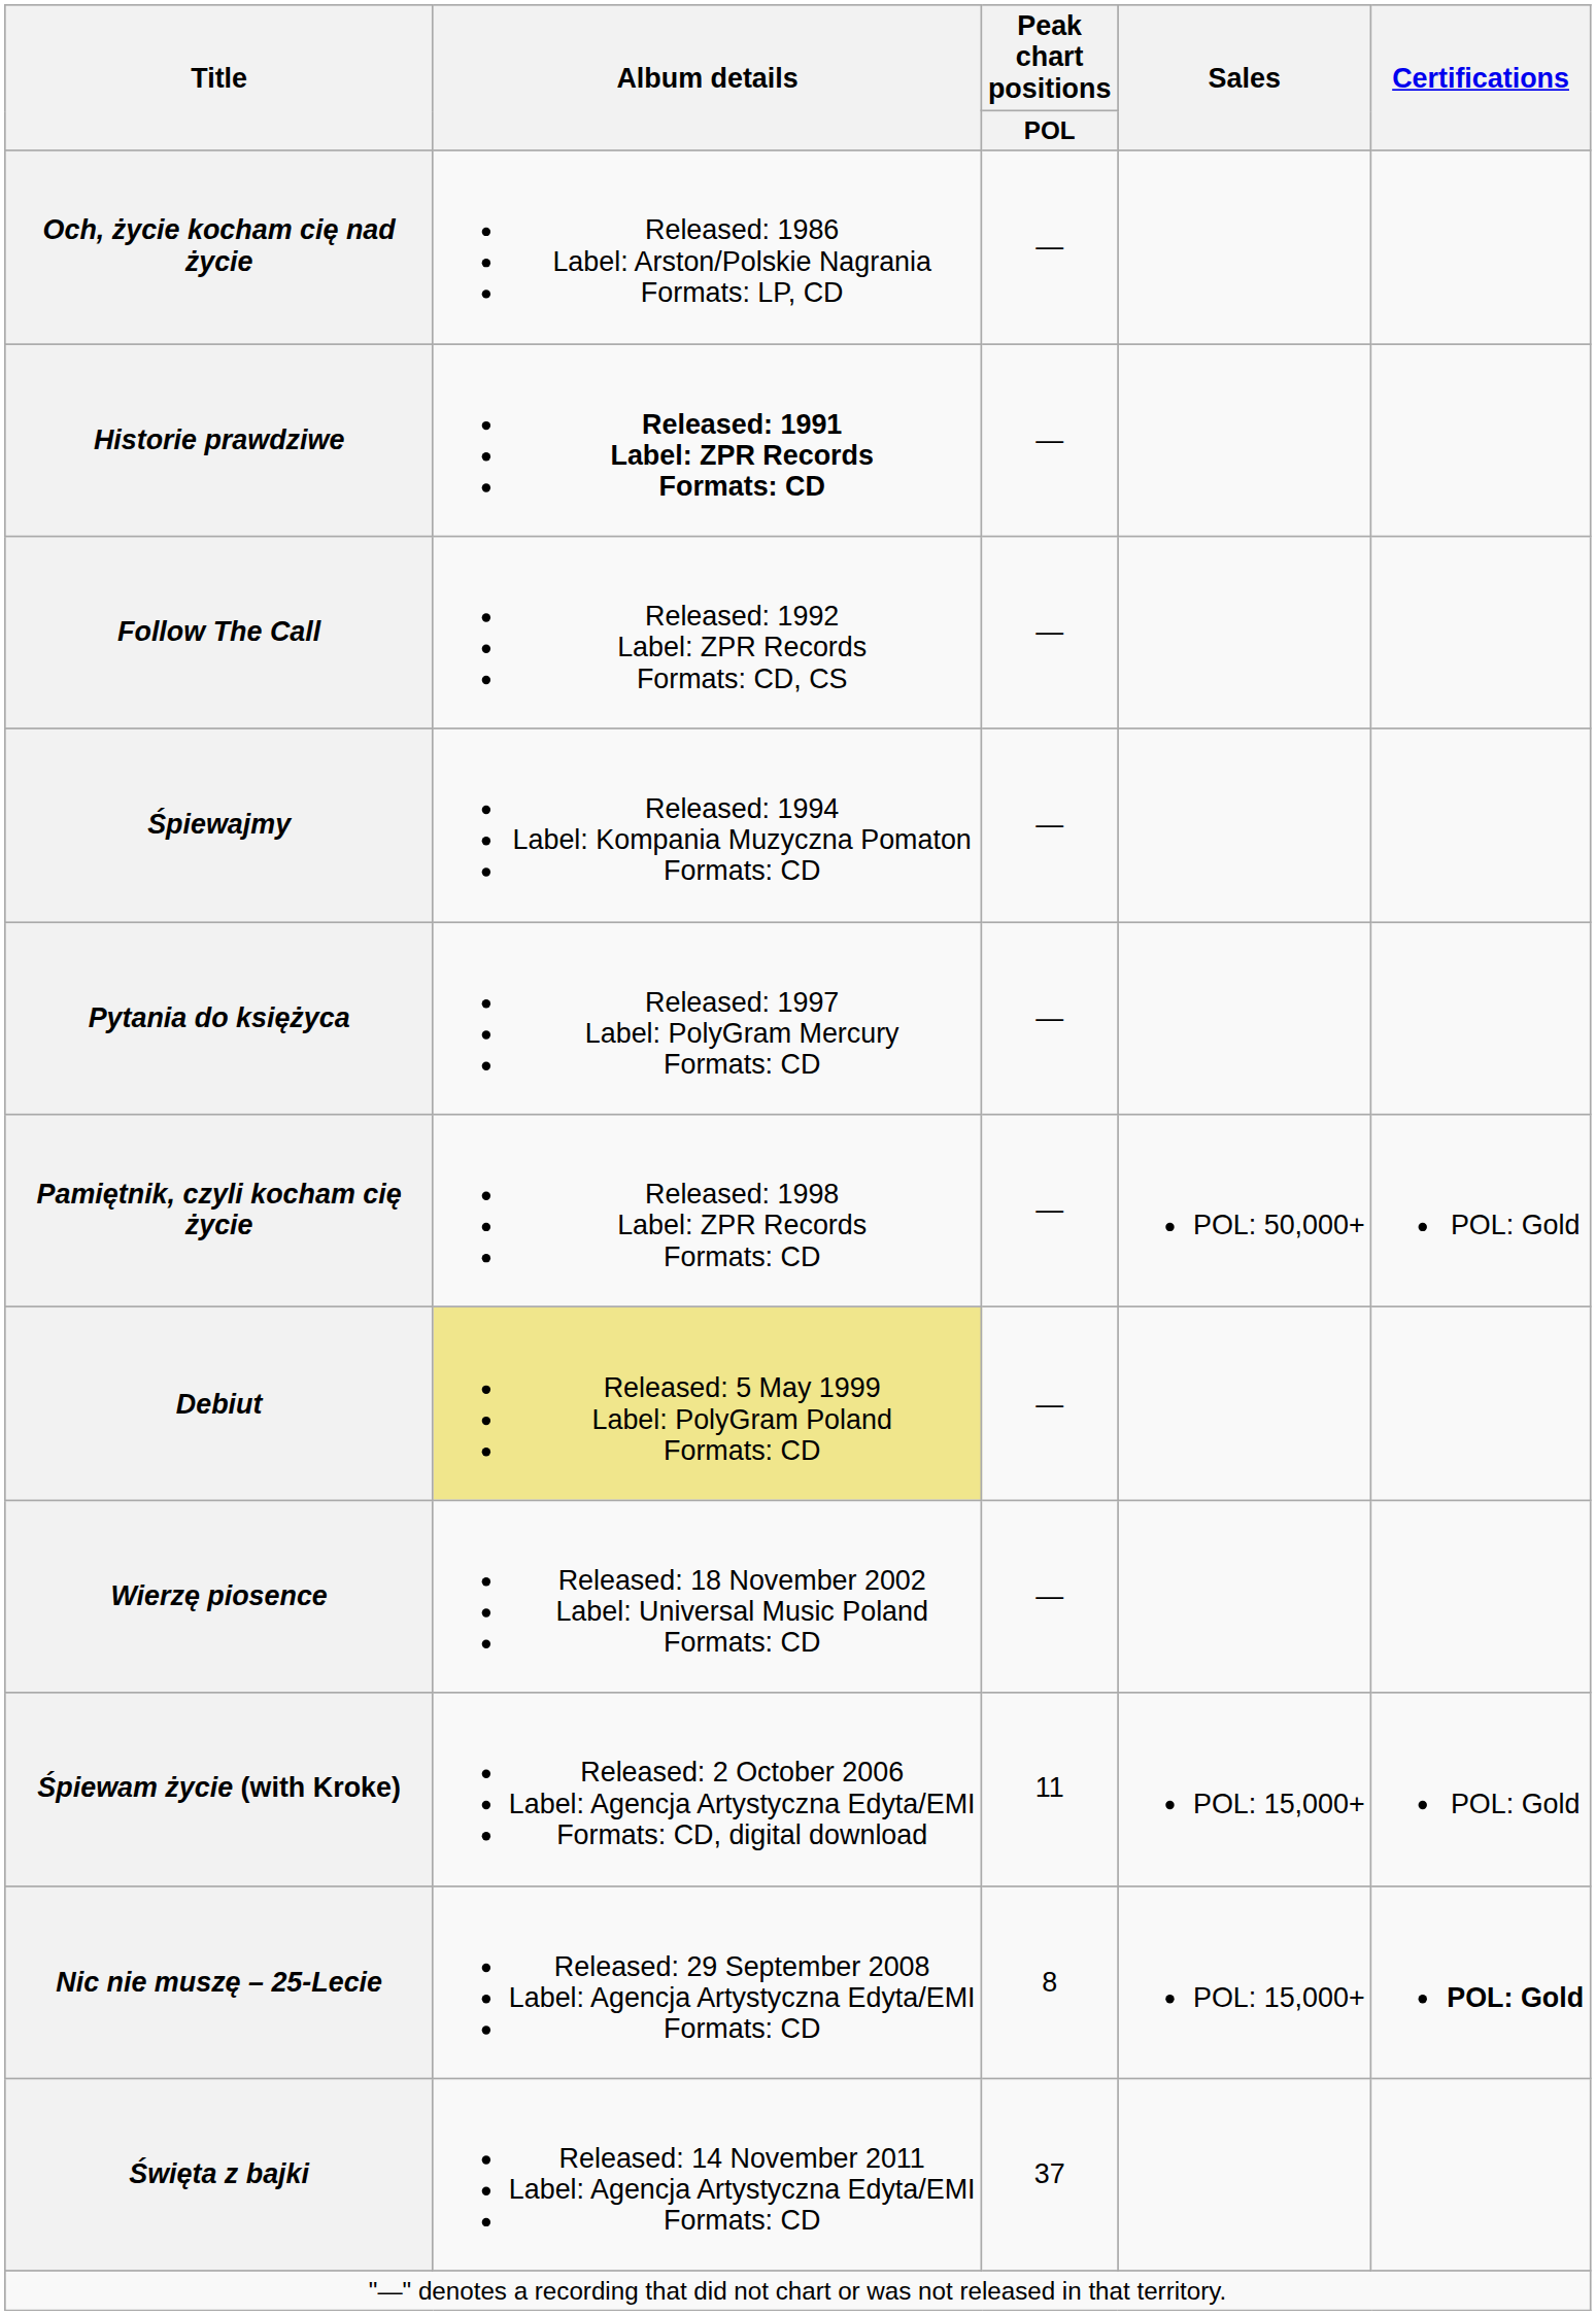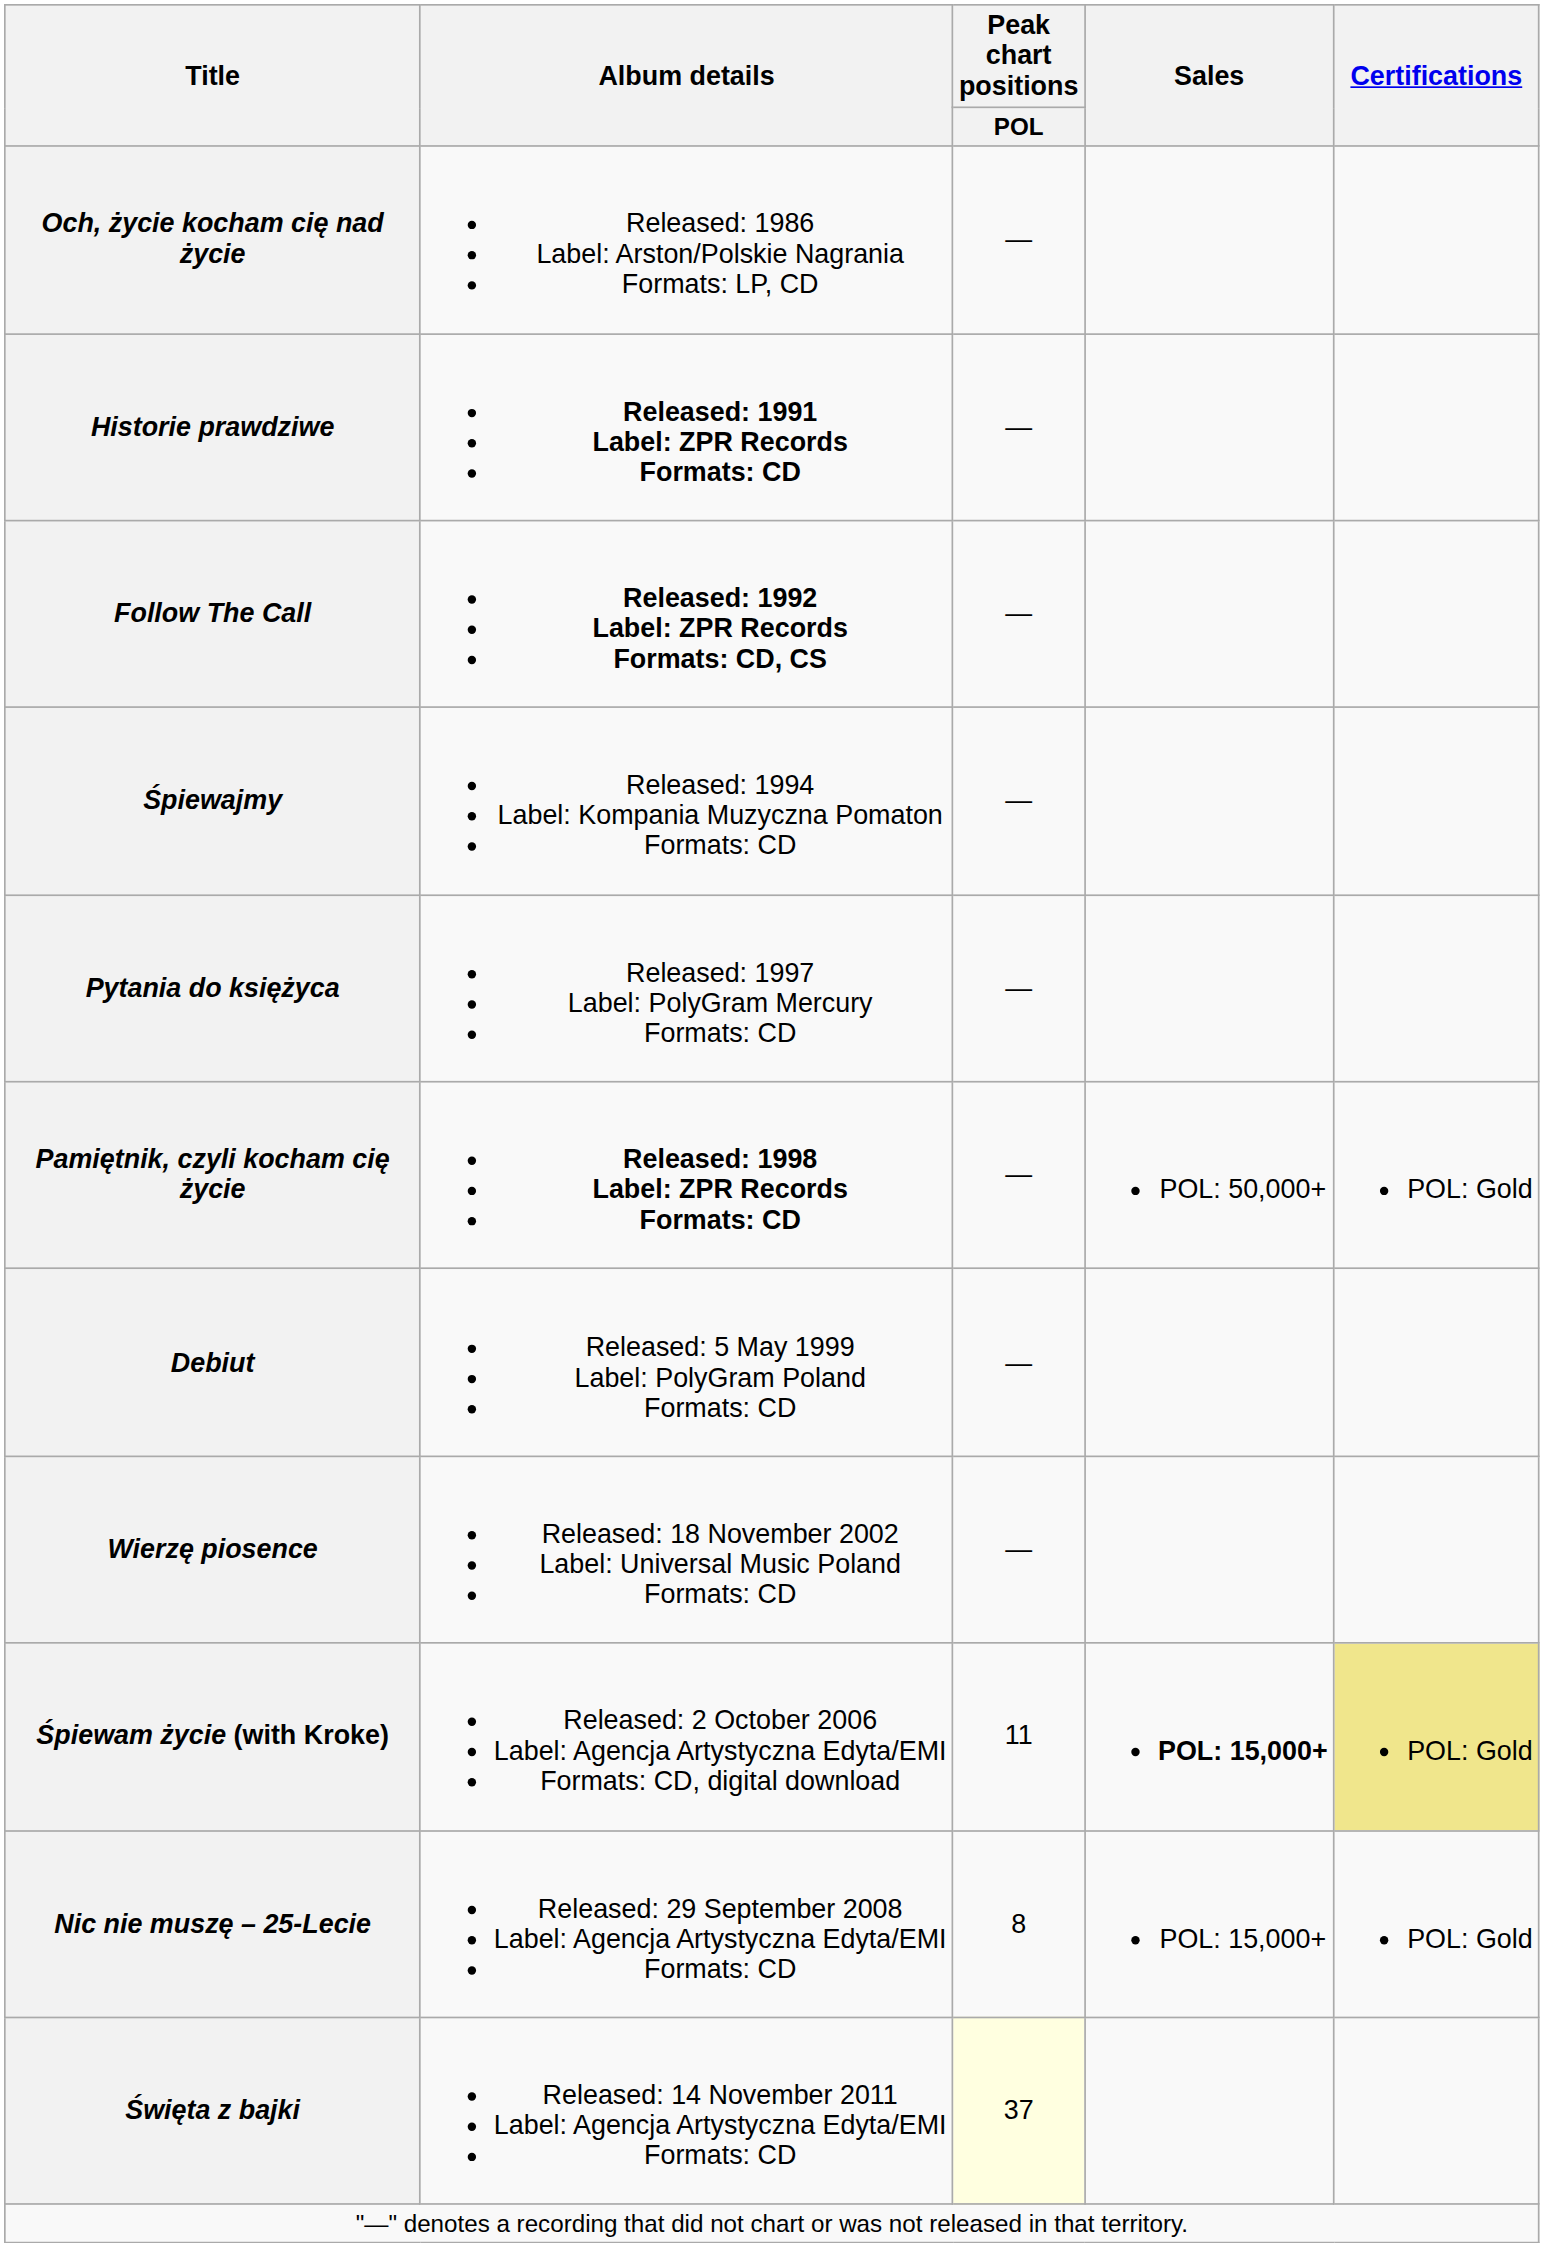Follow The Call | Album details: normal -> bold
Pamiętnik, czyli kocham cię życie | Album details: normal -> bold
Debiut | Album details: khaki background -> no background
Śpiewam życie (with Kroke) | Sales: normal -> bold
Śpiewam życie (with Kroke) | Certifications: no background -> khaki background
Nic nie muszę – 25-Lecie | Certifications: bold -> normal
Święta z bajki | Peak chart positions / POL: no background -> lightyellow background
